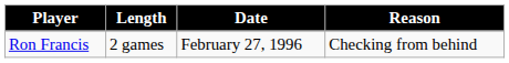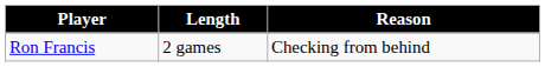- column: Date | February 27, 1996
